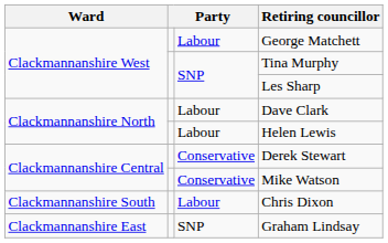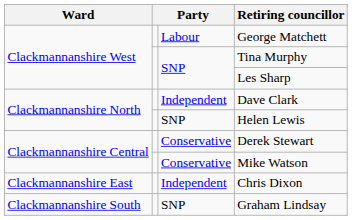Dave Clark | column 3: Labour -> Independent
Helen Lewis | column 3: Labour -> SNP
Chris Dixon | Ward: Clackmannanshire South -> Clackmannanshire East
Chris Dixon | column 3: Labour -> Independent
Graham Lindsay | Ward: Clackmannanshire East -> Clackmannanshire South
